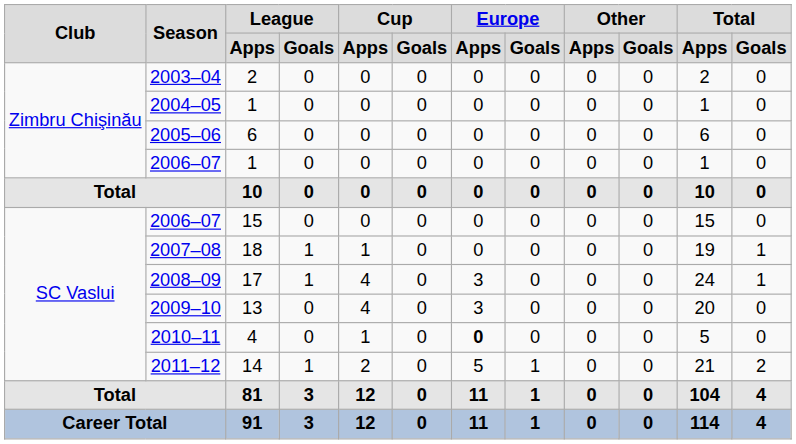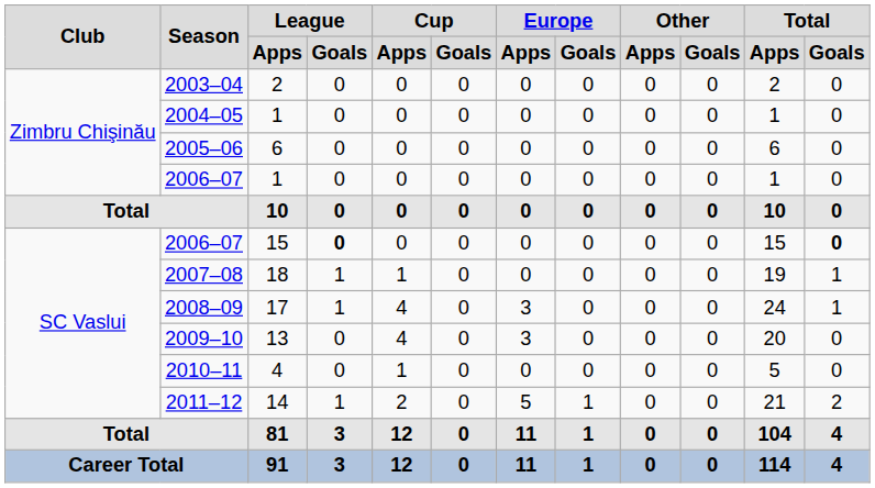2006–07 / 15 | League / Goals: normal -> bold
2006–07 / 15 | Total / Goals: normal -> bold
2010–11 | Europe / Apps: bold -> normal
